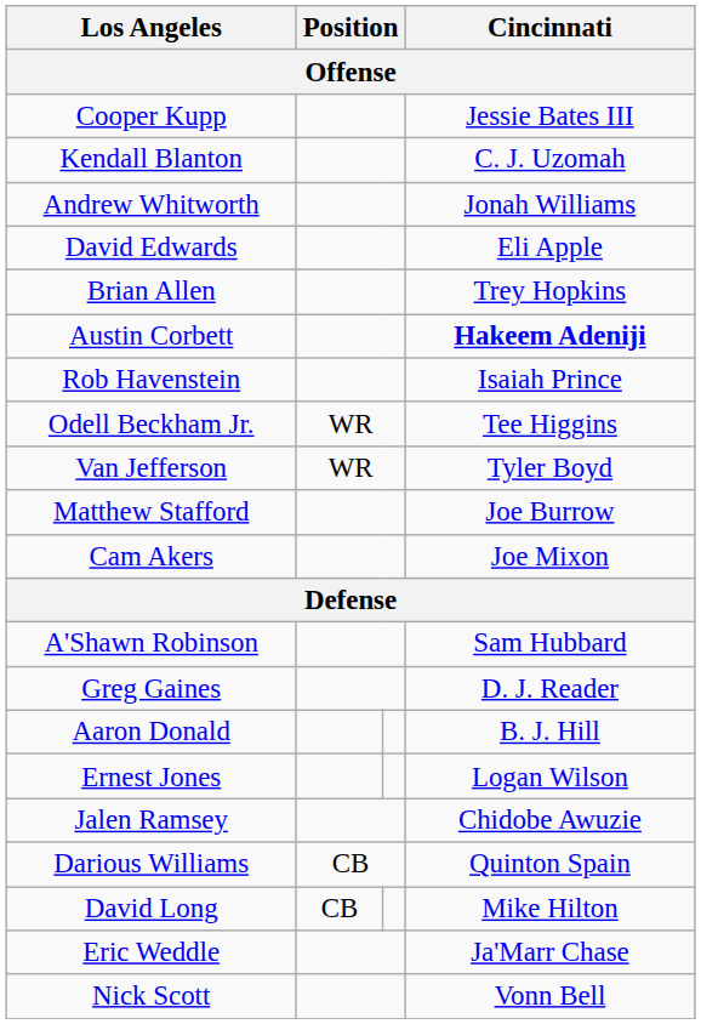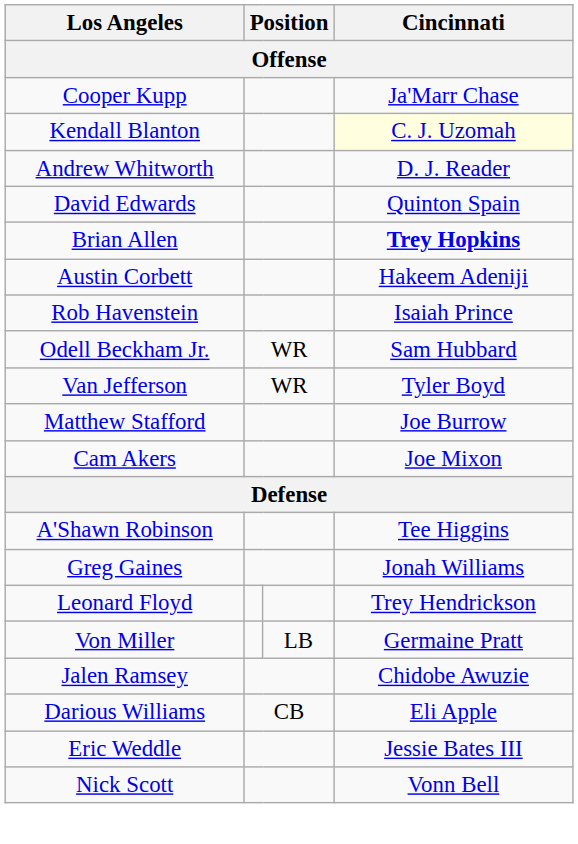Cooper Kupp | Cincinnati: Jessie Bates III -> Ja'Marr Chase
Kendall Blanton | Cincinnati: no background -> lightyellow background
Andrew Whitworth | Cincinnati: Jonah Williams -> D. J. Reader
David Edwards | Cincinnati: Eli Apple -> Quinton Spain
Brian Allen | Cincinnati: normal -> bold
Austin Corbett | Cincinnati: bold -> normal
Odell Beckham Jr. | Cincinnati: Tee Higgins -> Sam Hubbard
A'Shawn Robinson | Cincinnati: Sam Hubbard -> Tee Higgins
Greg Gaines | Cincinnati: D. J. Reader -> Jonah Williams
- row: Aaron Donald | B. J. Hill
+ row: Leonard Floyd | Trey Hendrickson
- row: Ernest Jones | Logan Wilson
+ row: Von Miller | LB | Germaine Pratt
Darious Williams | Cincinnati: Quinton Spain -> Eli Apple
- row: David Long | CB | Mike Hilton
Eric Weddle | Cincinnati: Ja'Marr Chase -> Jessie Bates III
